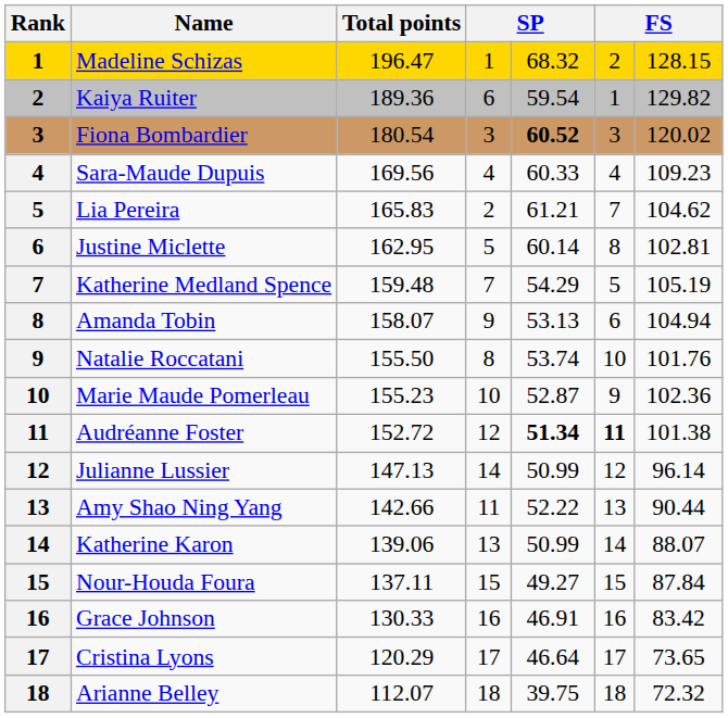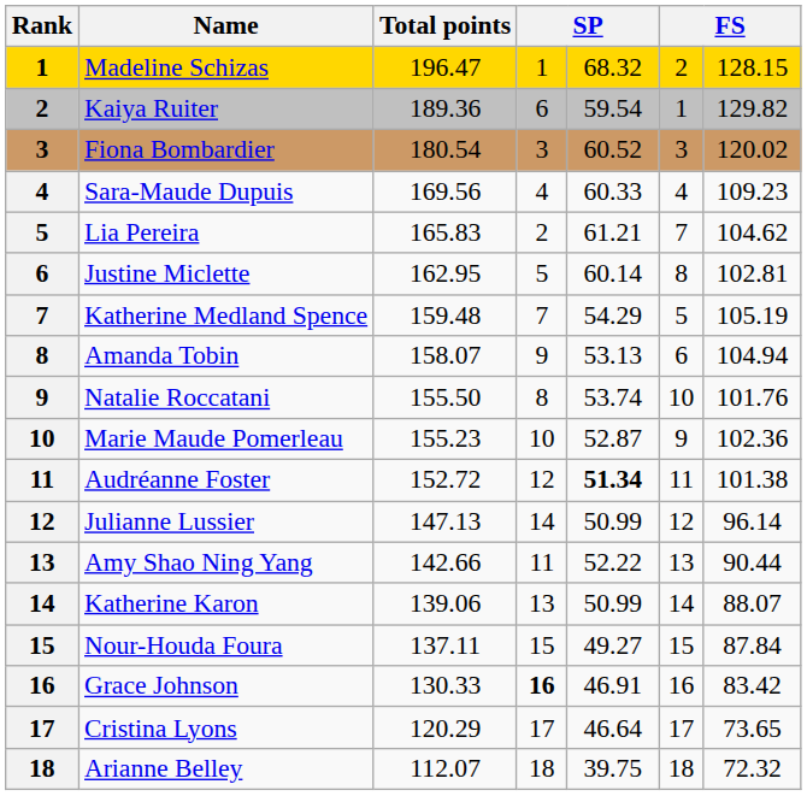Fiona Bombardier | column 5: bold -> normal
Audréanne Foster | column 6: bold -> normal
Grace Johnson | column 4: normal -> bold
